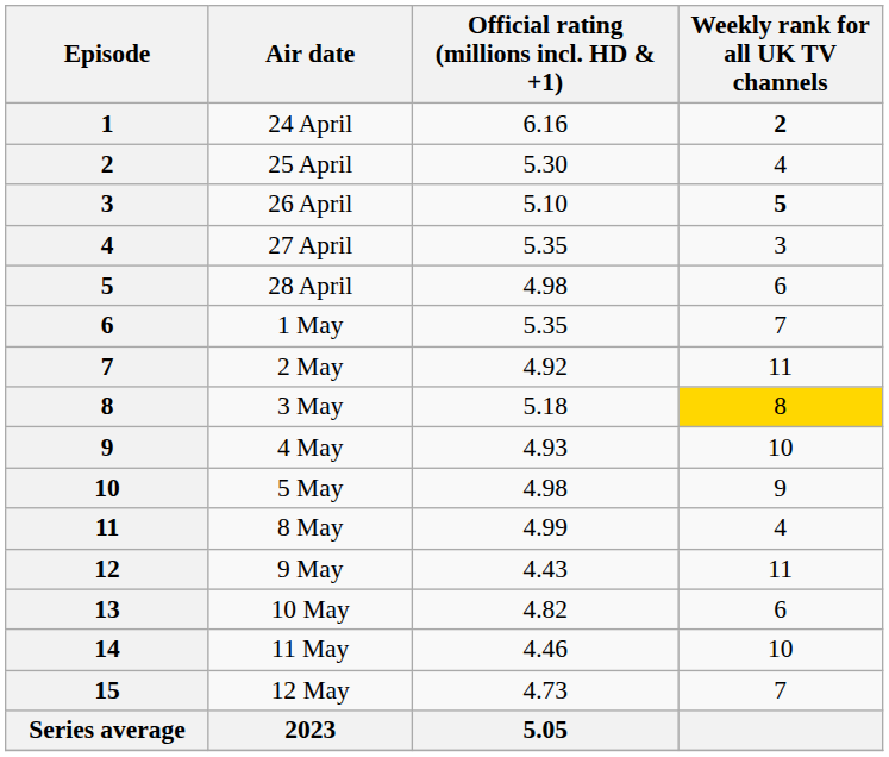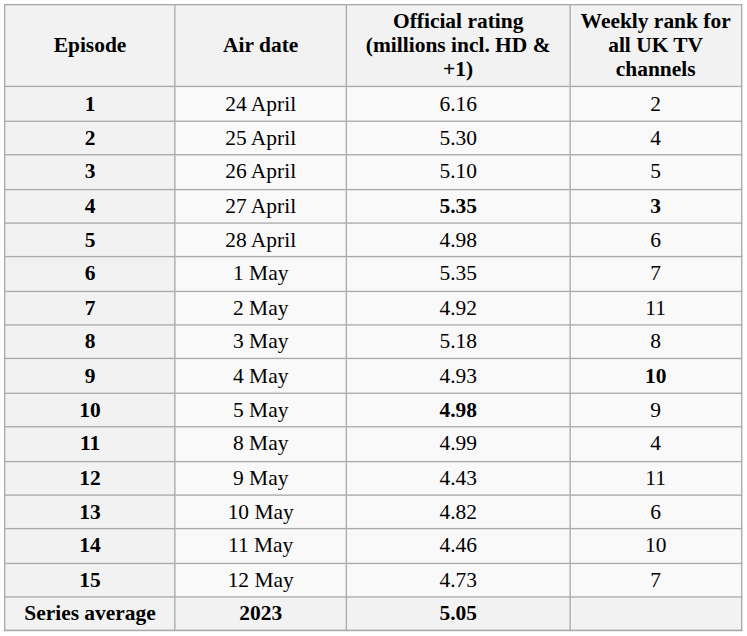24 April | Weekly rank for all UK TV channels: bold -> normal
26 April | Weekly rank for all UK TV channels: bold -> normal
27 April | Official rating (millions incl. HD & +1): normal -> bold
27 April | Weekly rank for all UK TV channels: normal -> bold
3 May | Weekly rank for all UK TV channels: gold background -> no background
4 May | Weekly rank for all UK TV channels: normal -> bold
5 May | Official rating (millions incl. HD & +1): normal -> bold
